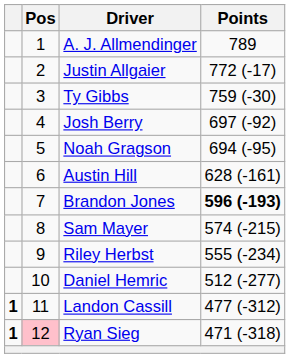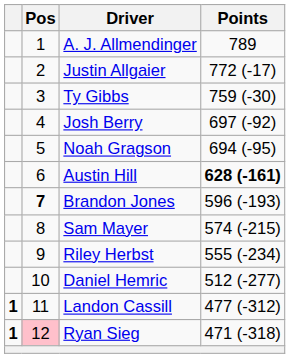Austin Hill | Points: normal -> bold
Brandon Jones | Pos: normal -> bold
Brandon Jones | Points: bold -> normal
